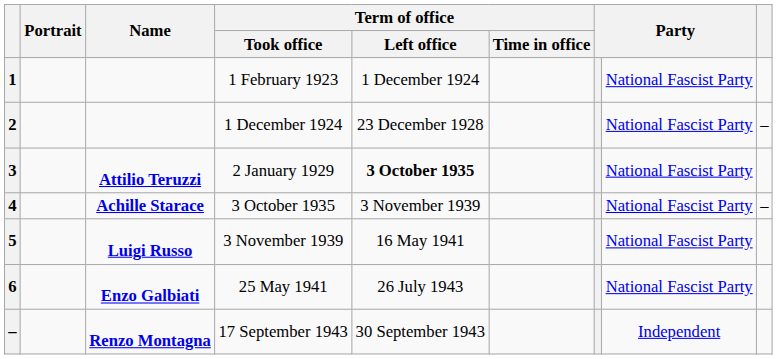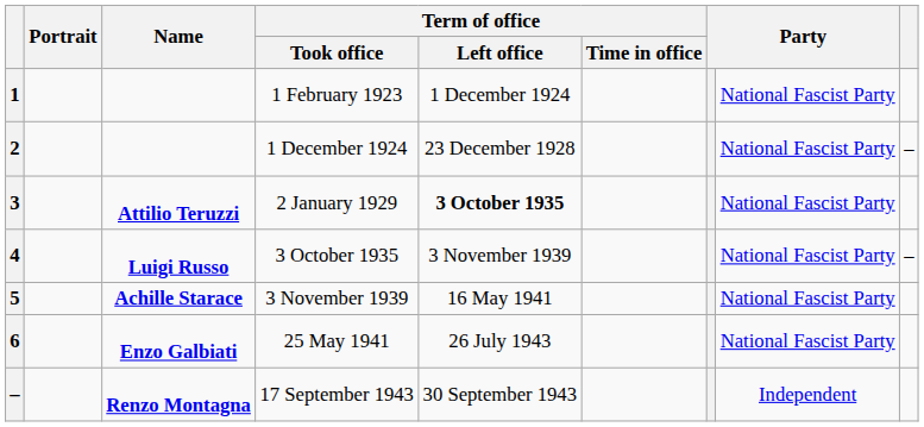4 | Name: Achille Starace -> Luigi Russo
5 | Name: Luigi Russo -> Achille Starace
